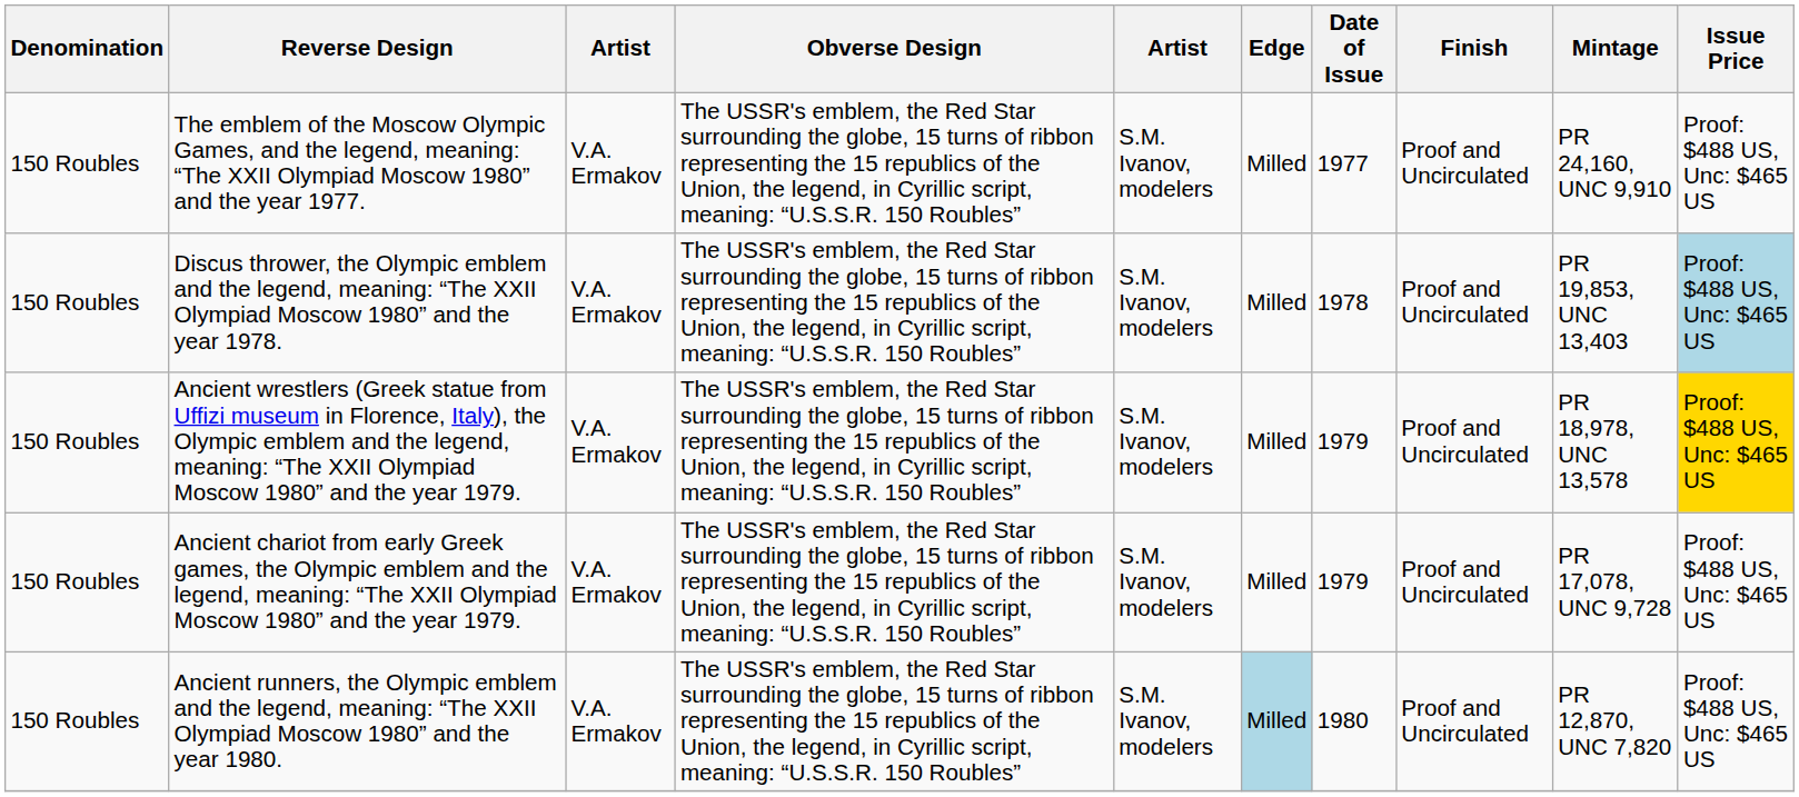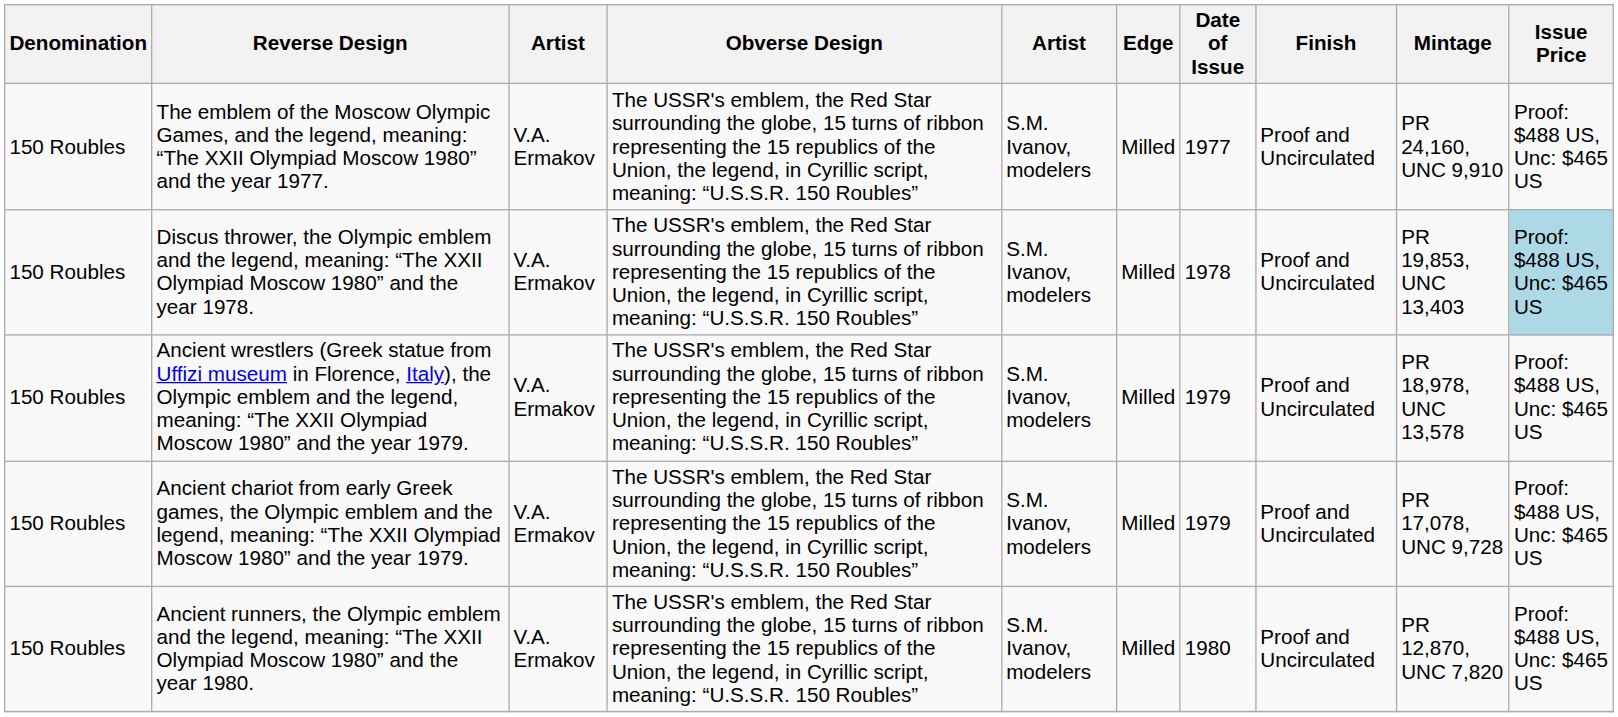row 4 | Issue Price: gold background -> no background
row 6 | Edge: lightblue background -> no background
